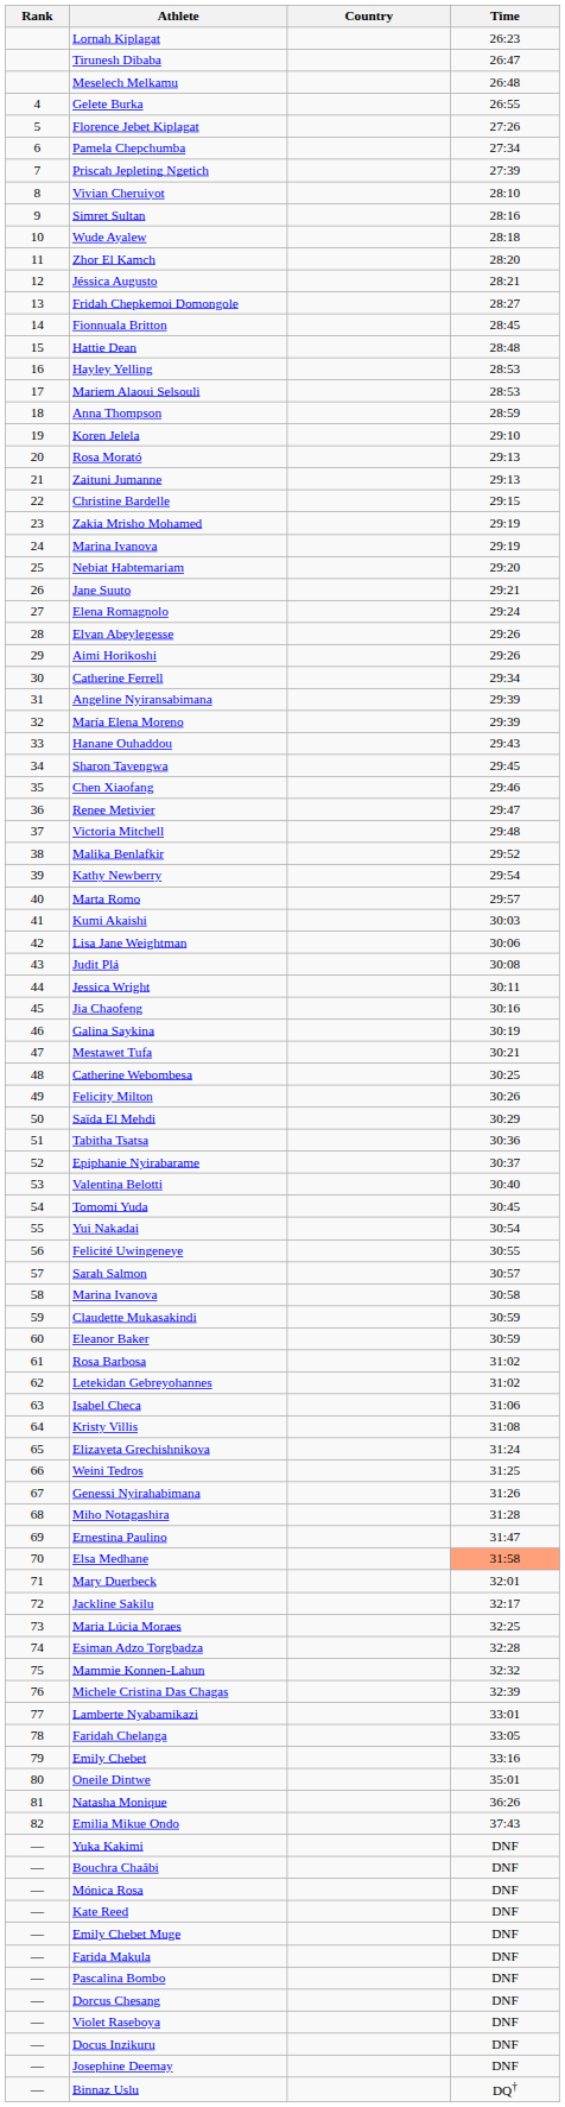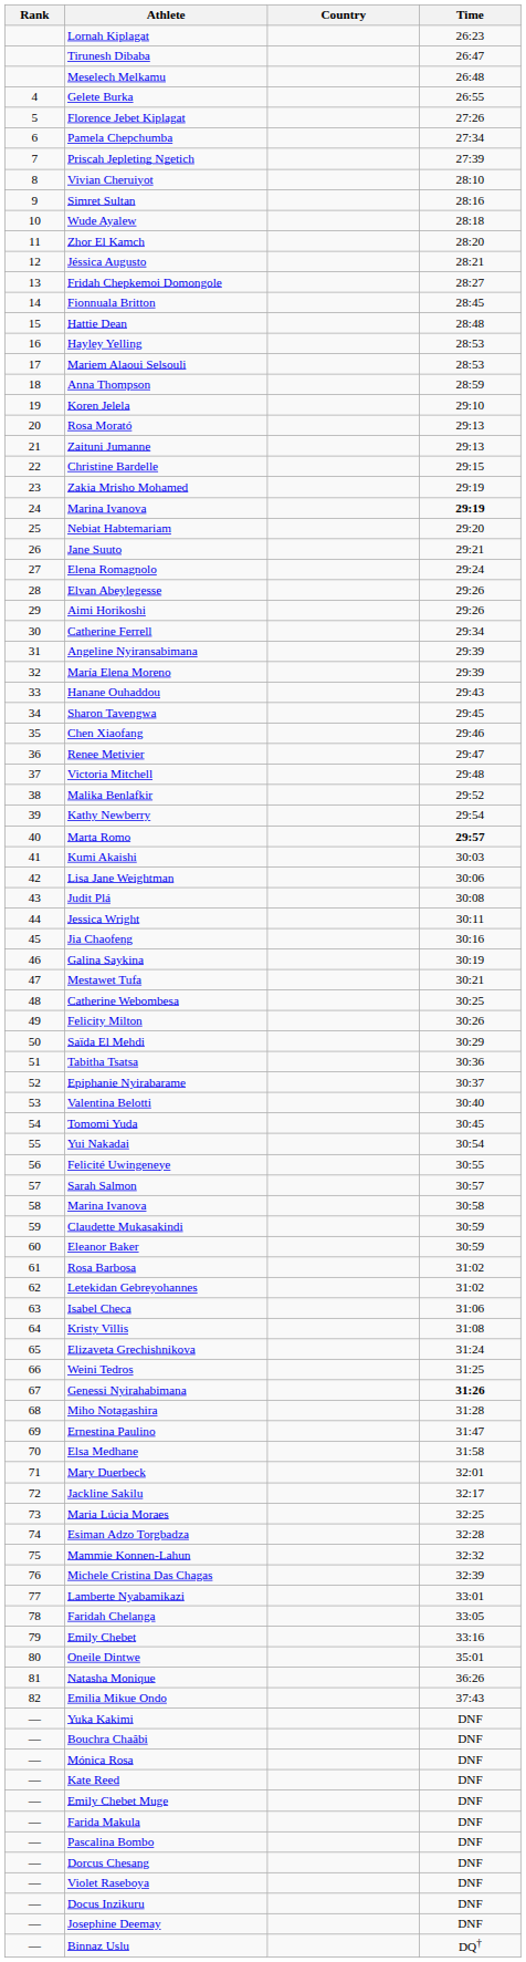24 / Marina Ivanova | Time: normal -> bold
Marta Romo | Time: normal -> bold
Genessi Nyirahabimana | Time: normal -> bold
Elsa Medhane | Time: lightsalmon background -> no background
